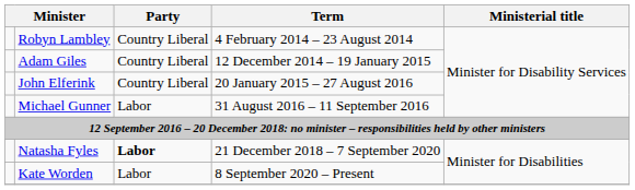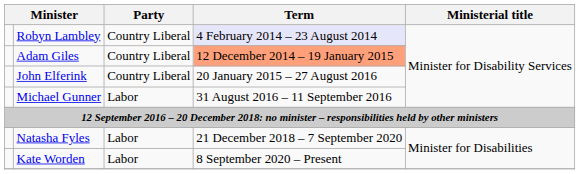Robyn Lambley | Term: no background -> lavender background
Adam Giles | Term: no background -> lightsalmon background
Natasha Fyles | Party: bold -> normal
